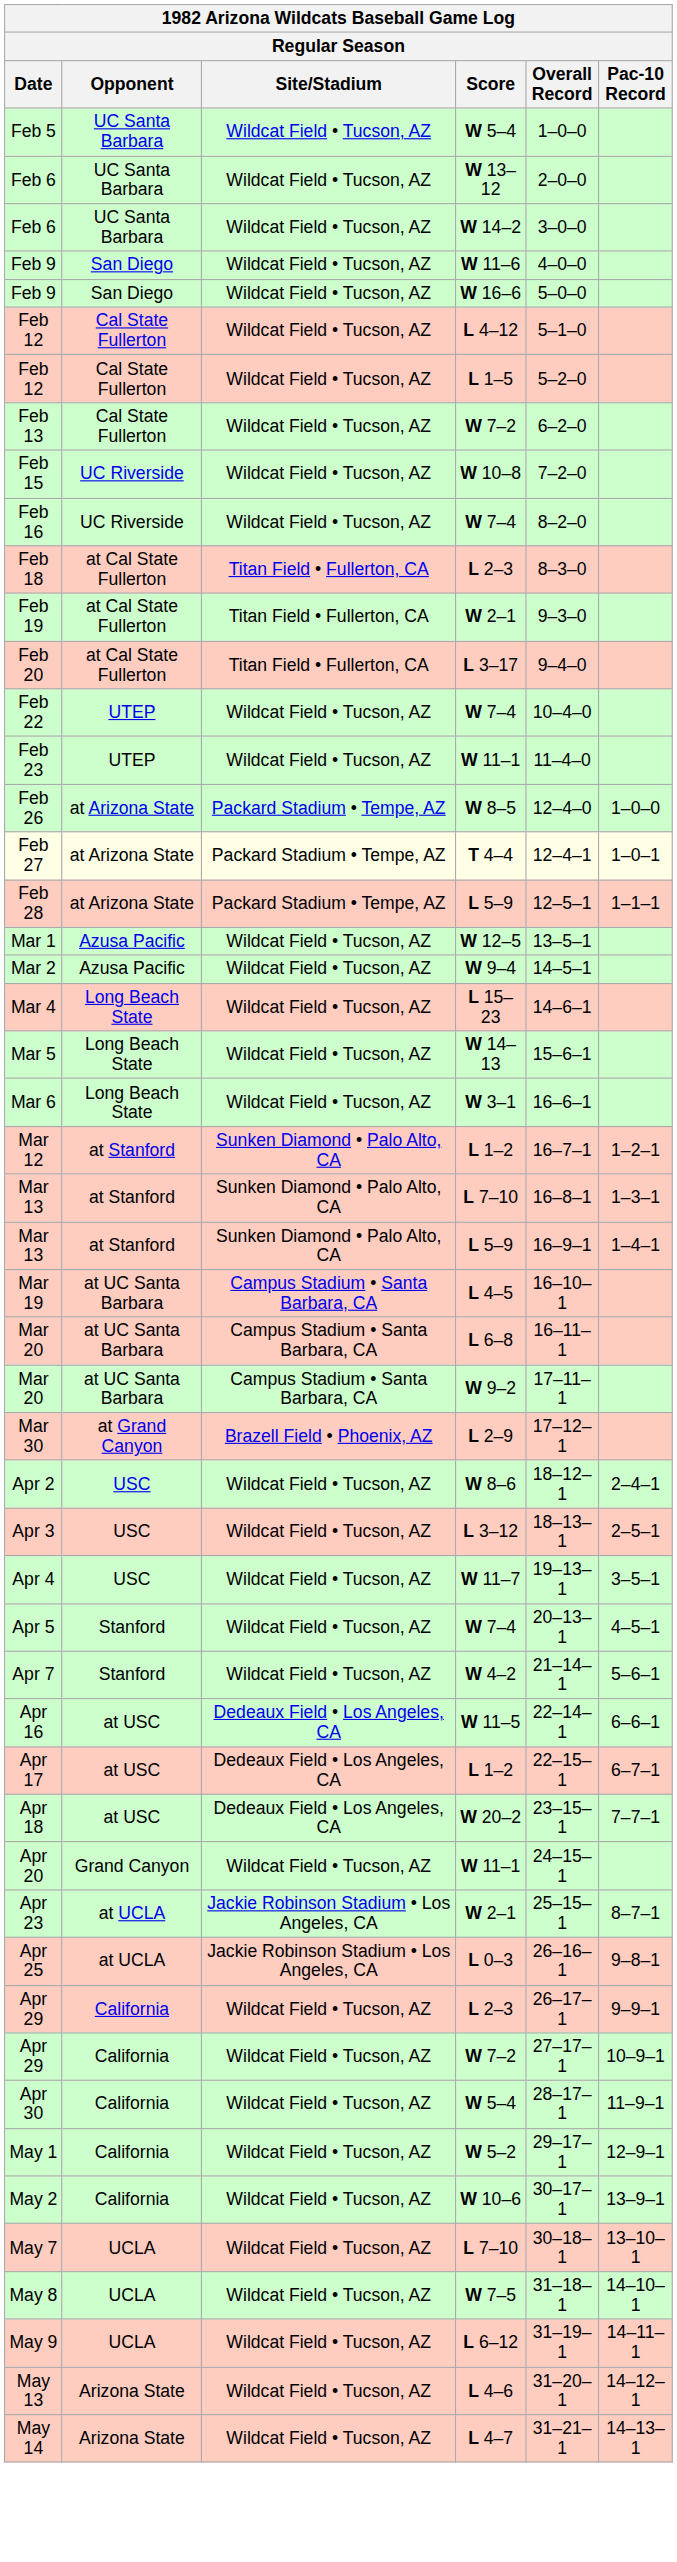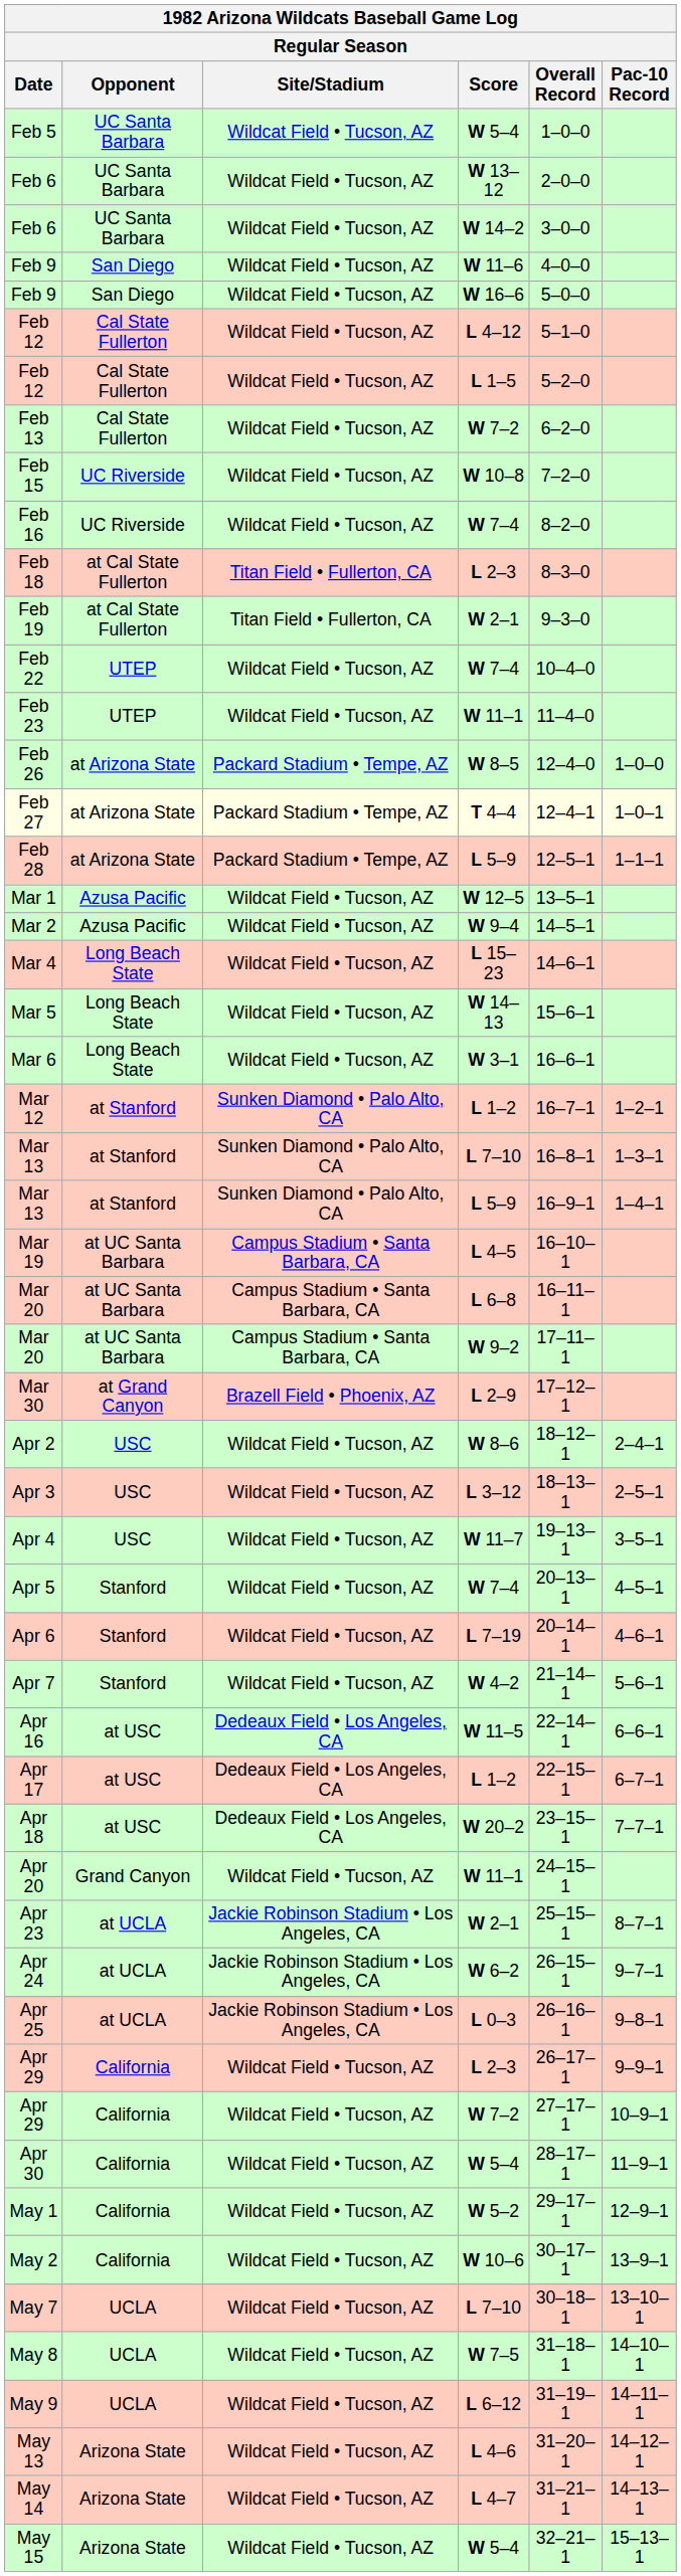- row: Feb 20 | at Cal State Fullerton | Titan Field • Fullerton, CA | L 3–17 | 9–4–0
+ row: Apr 6 | Stanford | Wildcat Field • Tucson, AZ | L 7–19 | 20–14–1 | 4–6–1
+ row: Apr 24 | at UCLA | Jackie Robinson Stadium • Los Angeles, CA | W 6–2 | 26–15–1 | 9–7–1
+ row: May 15 | Arizona State | Wildcat Field • Tucson, AZ | W 5–4 | 32–21–1 | 15–13–1
